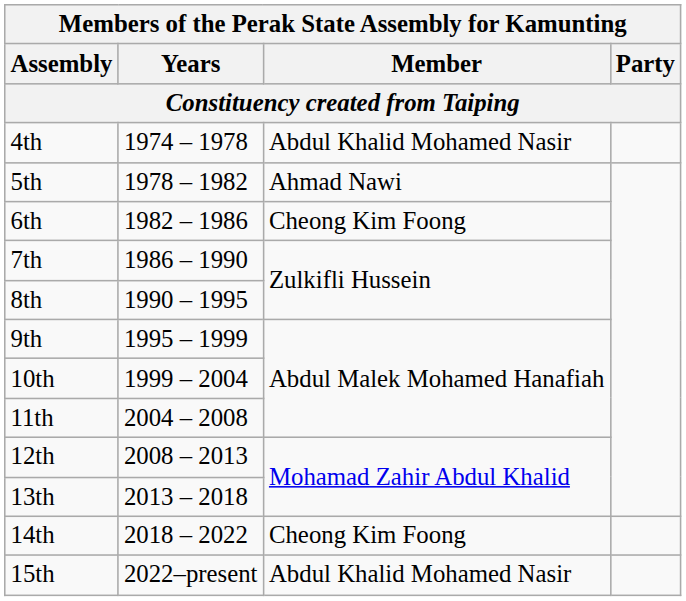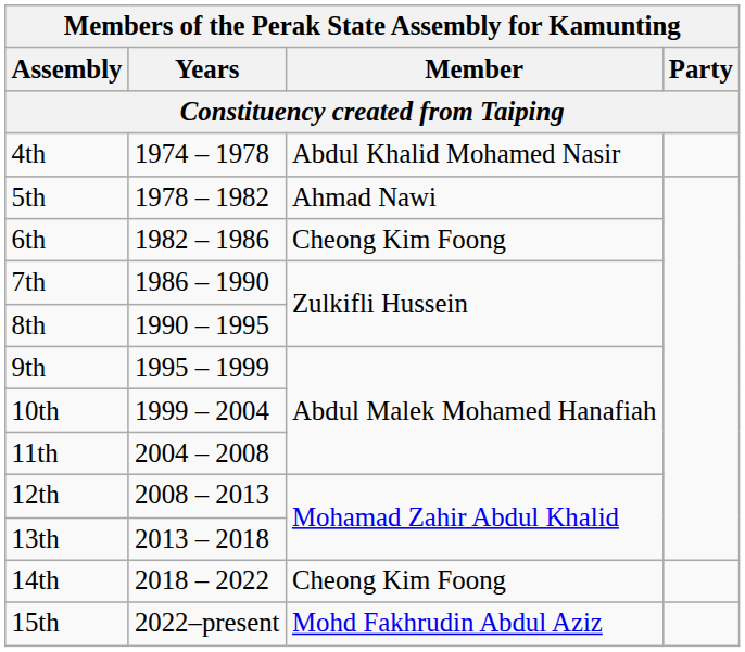15th | Member: Abdul Khalid Mohamed Nasir -> Mohd Fakhrudin Abdul Aziz
